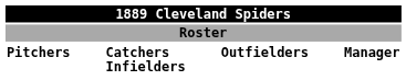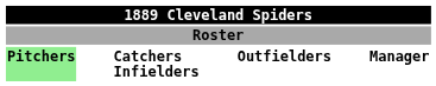Pitchers | column 1: no background -> lightgreen background
